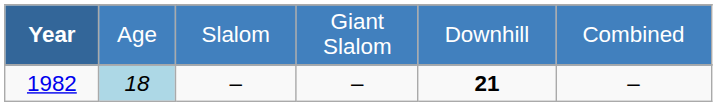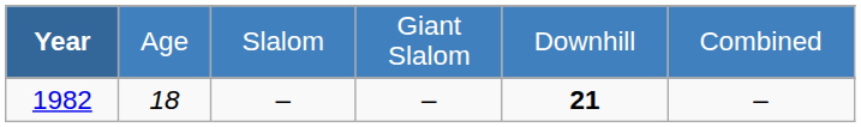1982 | column 2: lightblue background -> no background
